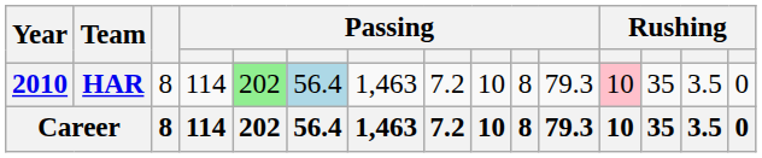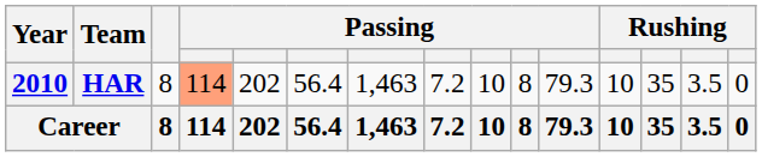HAR | column 4: no background -> lightsalmon background
HAR | column 5: lightgreen background -> no background
HAR | column 6: lightblue background -> no background
HAR | column 12: pink background -> no background
